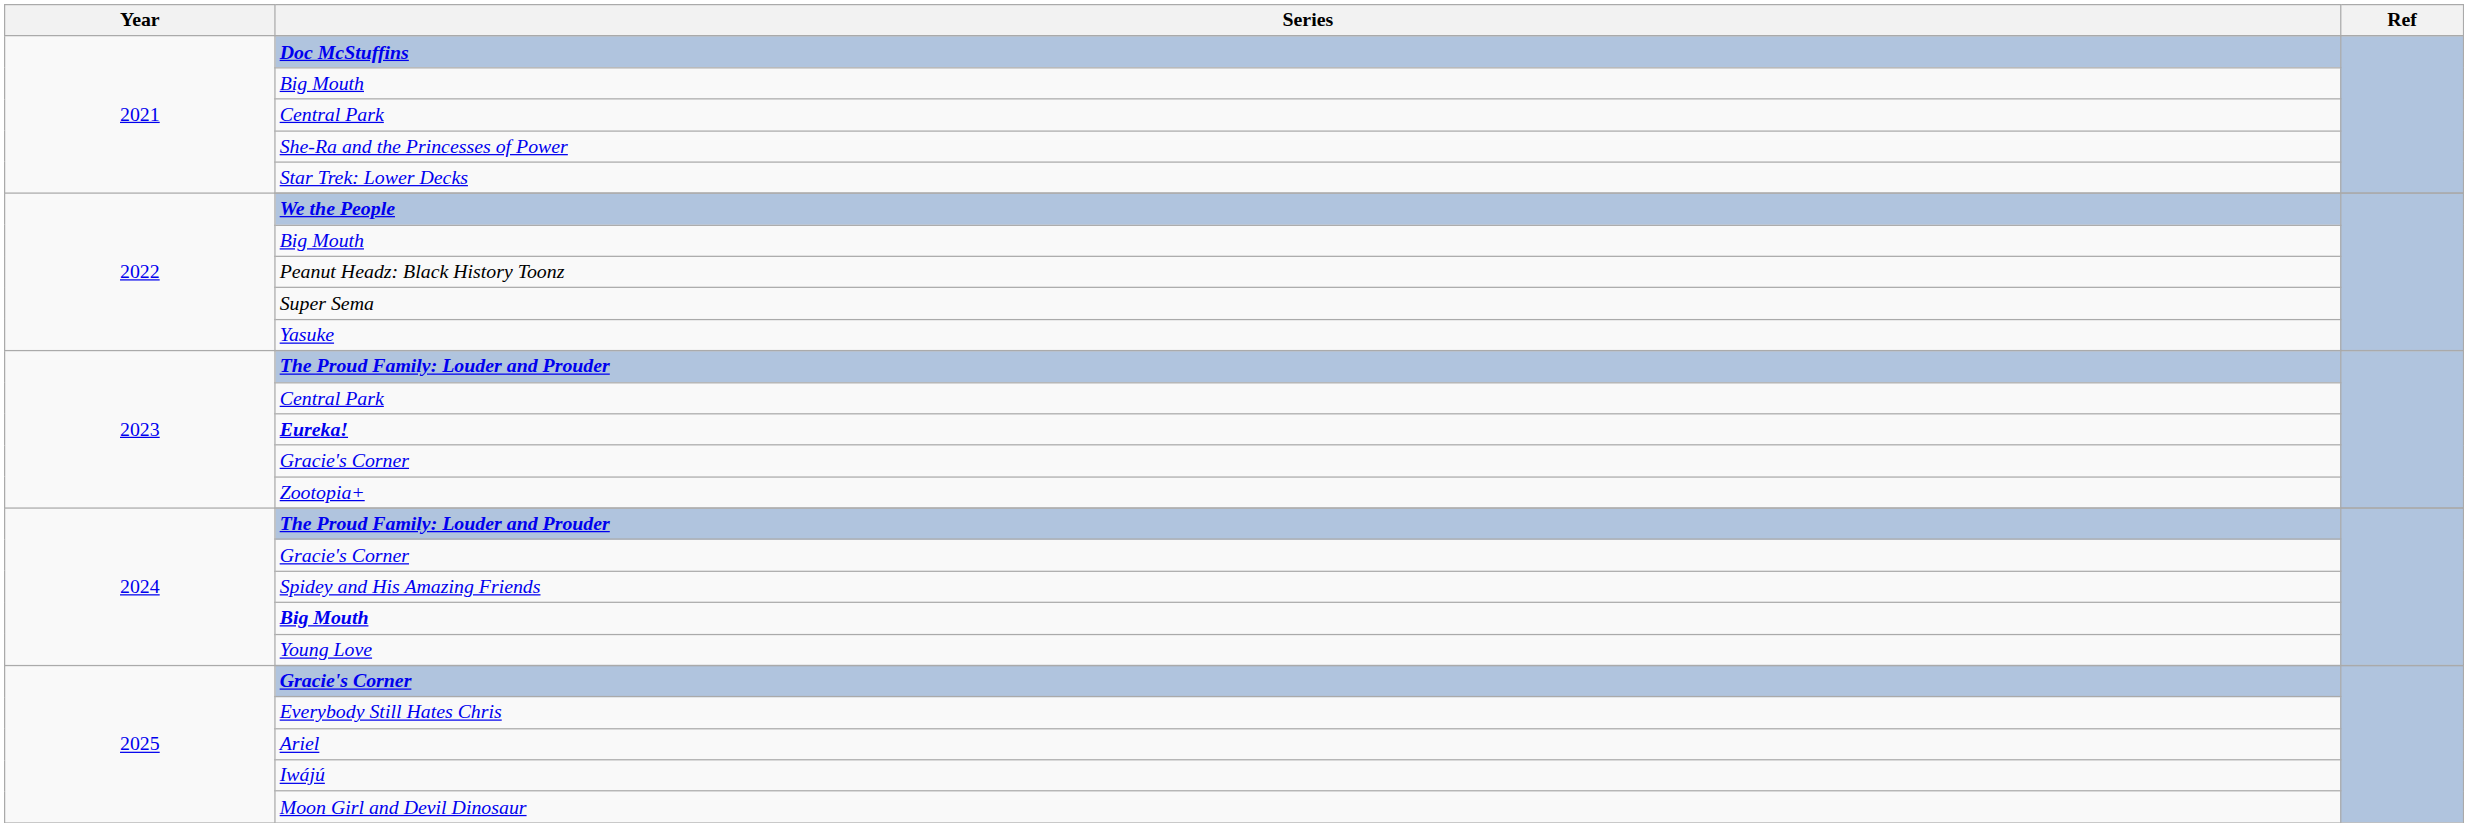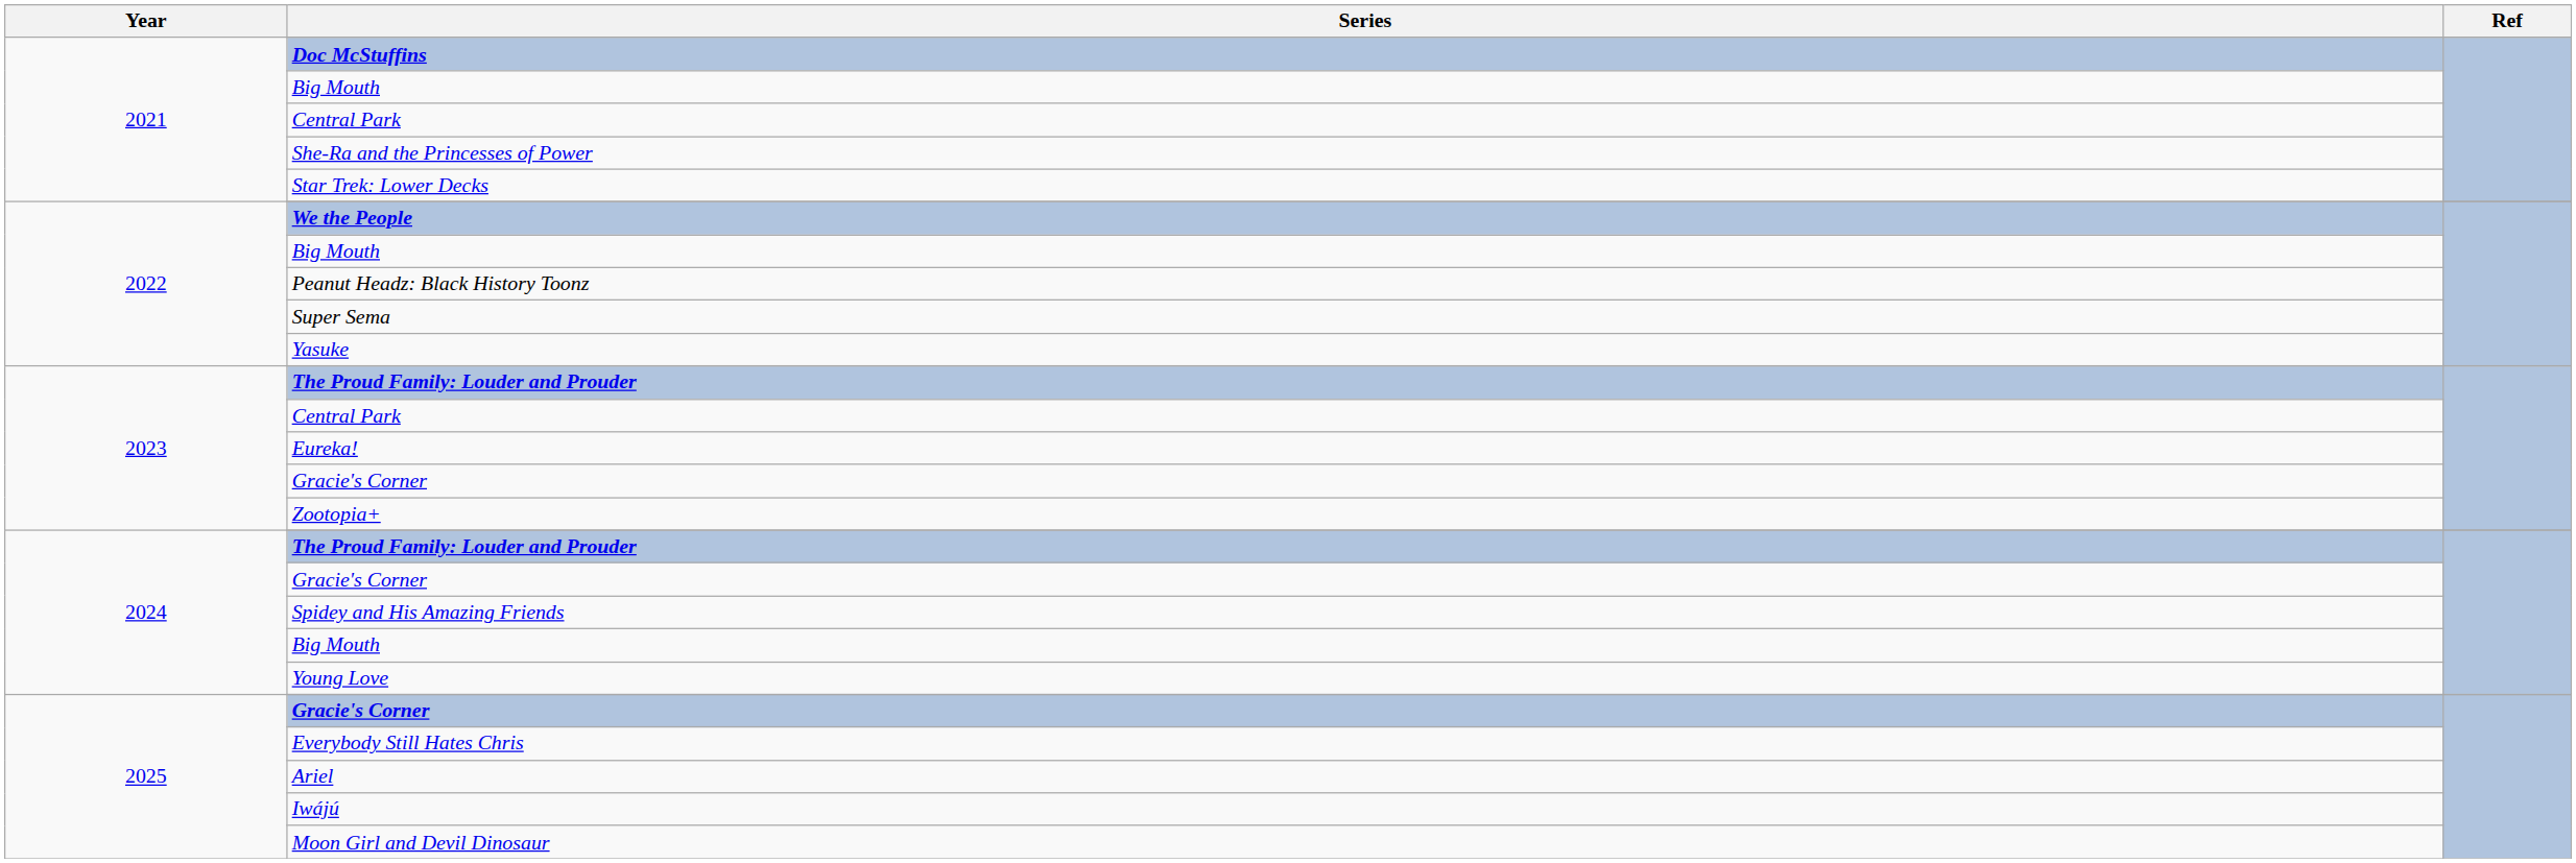Eureka! | Series: bold -> normal
2024 / Big Mouth | Series: bold -> normal
